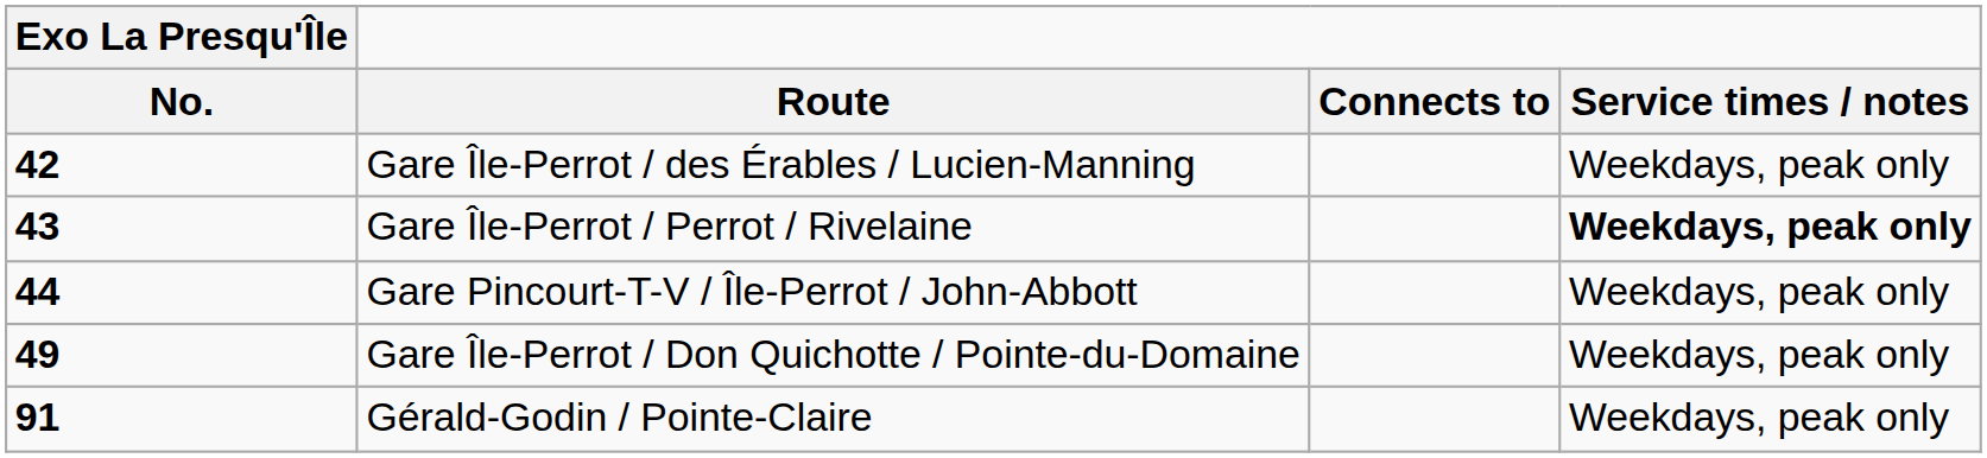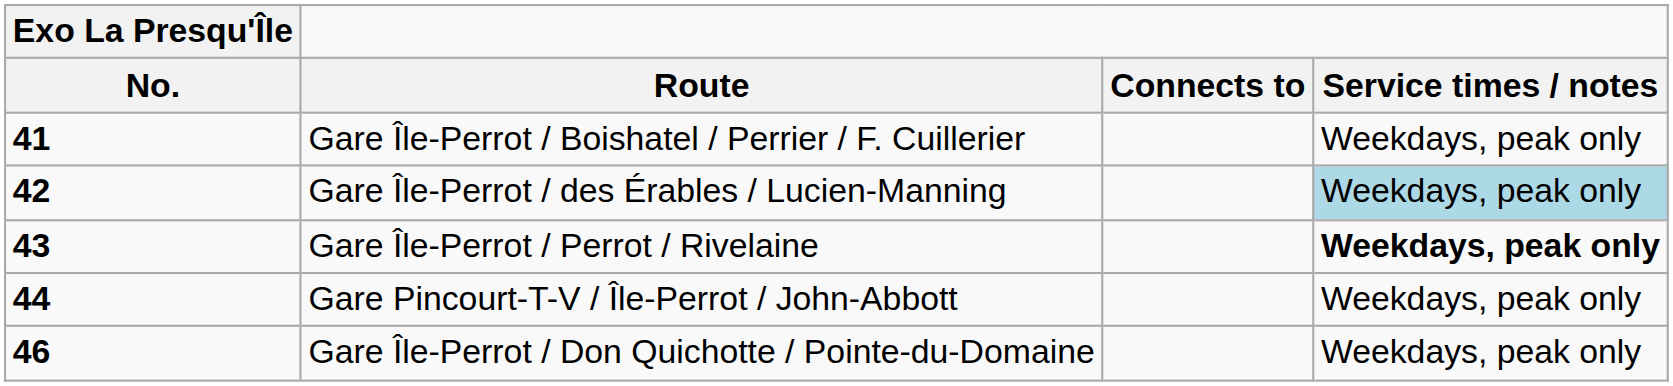+ row: 41 | Gare Île-Perrot / Boishatel / Perrier / F. Cuillerier | Weekdays, peak only
Gare Île-Perrot / des Érables / Lucien-Manning | Service times / notes: no background -> lightblue background
Gare Île-Perrot / Don Quichotte / Pointe-du-Domaine | Exo La Presqu'Île / No.: 49 -> 46
- row: 91 | Gérald-Godin / Pointe-Claire | Weekdays, peak only
